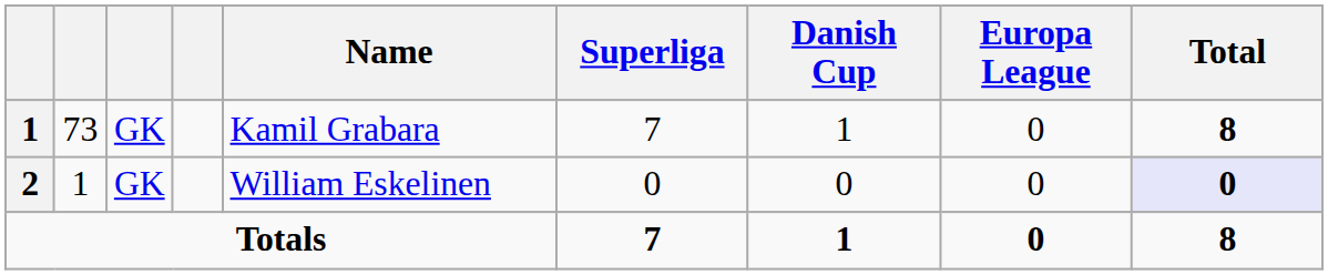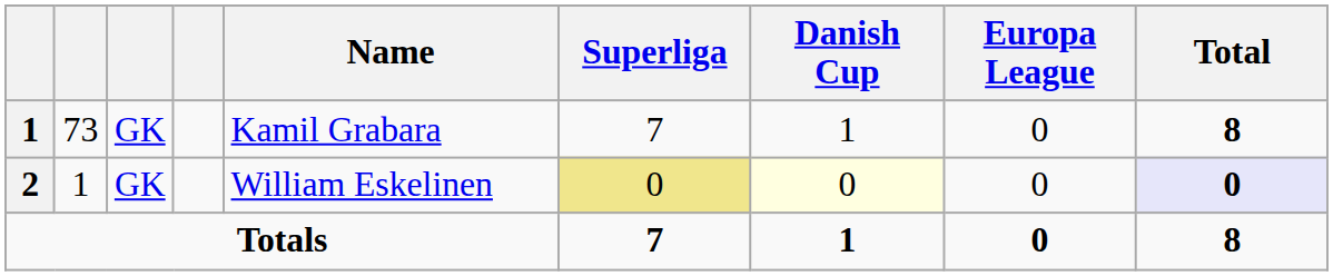2 | Superliga: no background -> khaki background
2 | Danish Cup: no background -> lightyellow background
